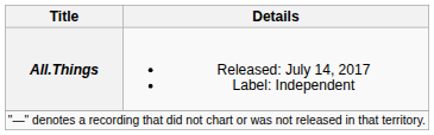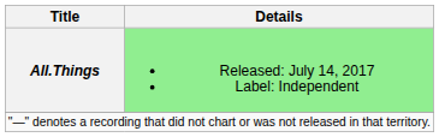row 2 | Details: no background -> lightgreen background
